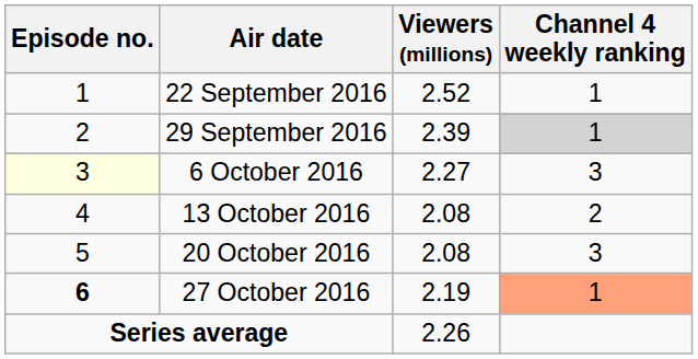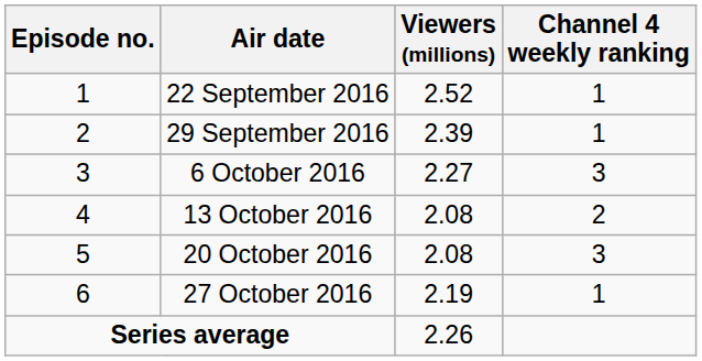29 September 2016 | Channel 4 weekly ranking: lightgrey background -> no background
6 October 2016 | Episode no.: lightyellow background -> no background
27 October 2016 | Episode no.: bold -> normal
27 October 2016 | Channel 4 weekly ranking: lightsalmon background -> no background
